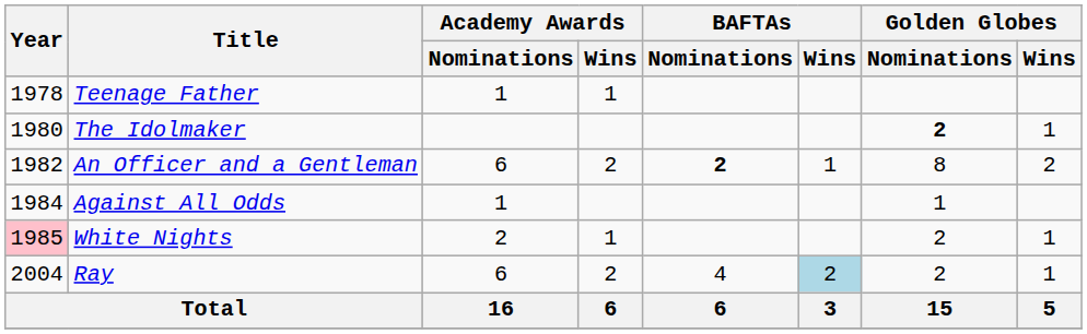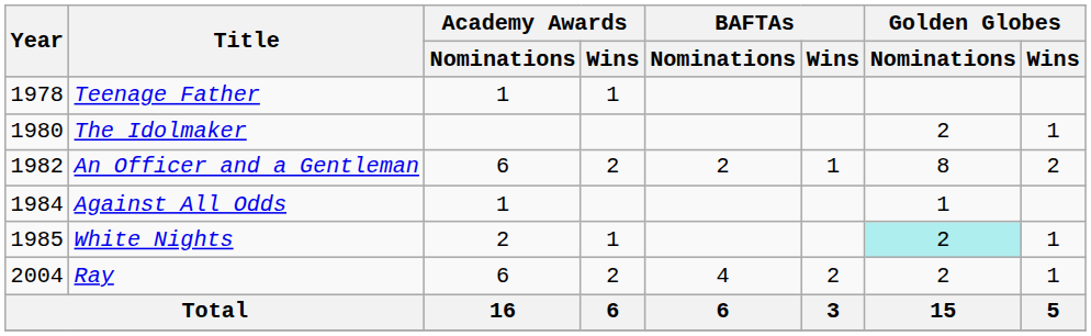The Idolmaker | Golden Globes / Nominations: bold -> normal
An Officer and a Gentleman | BAFTAs / Nominations: bold -> normal
White Nights | Year: pink background -> no background
White Nights | Golden Globes / Nominations: no background -> paleturquoise background
Ray | BAFTAs / Wins: lightblue background -> no background
